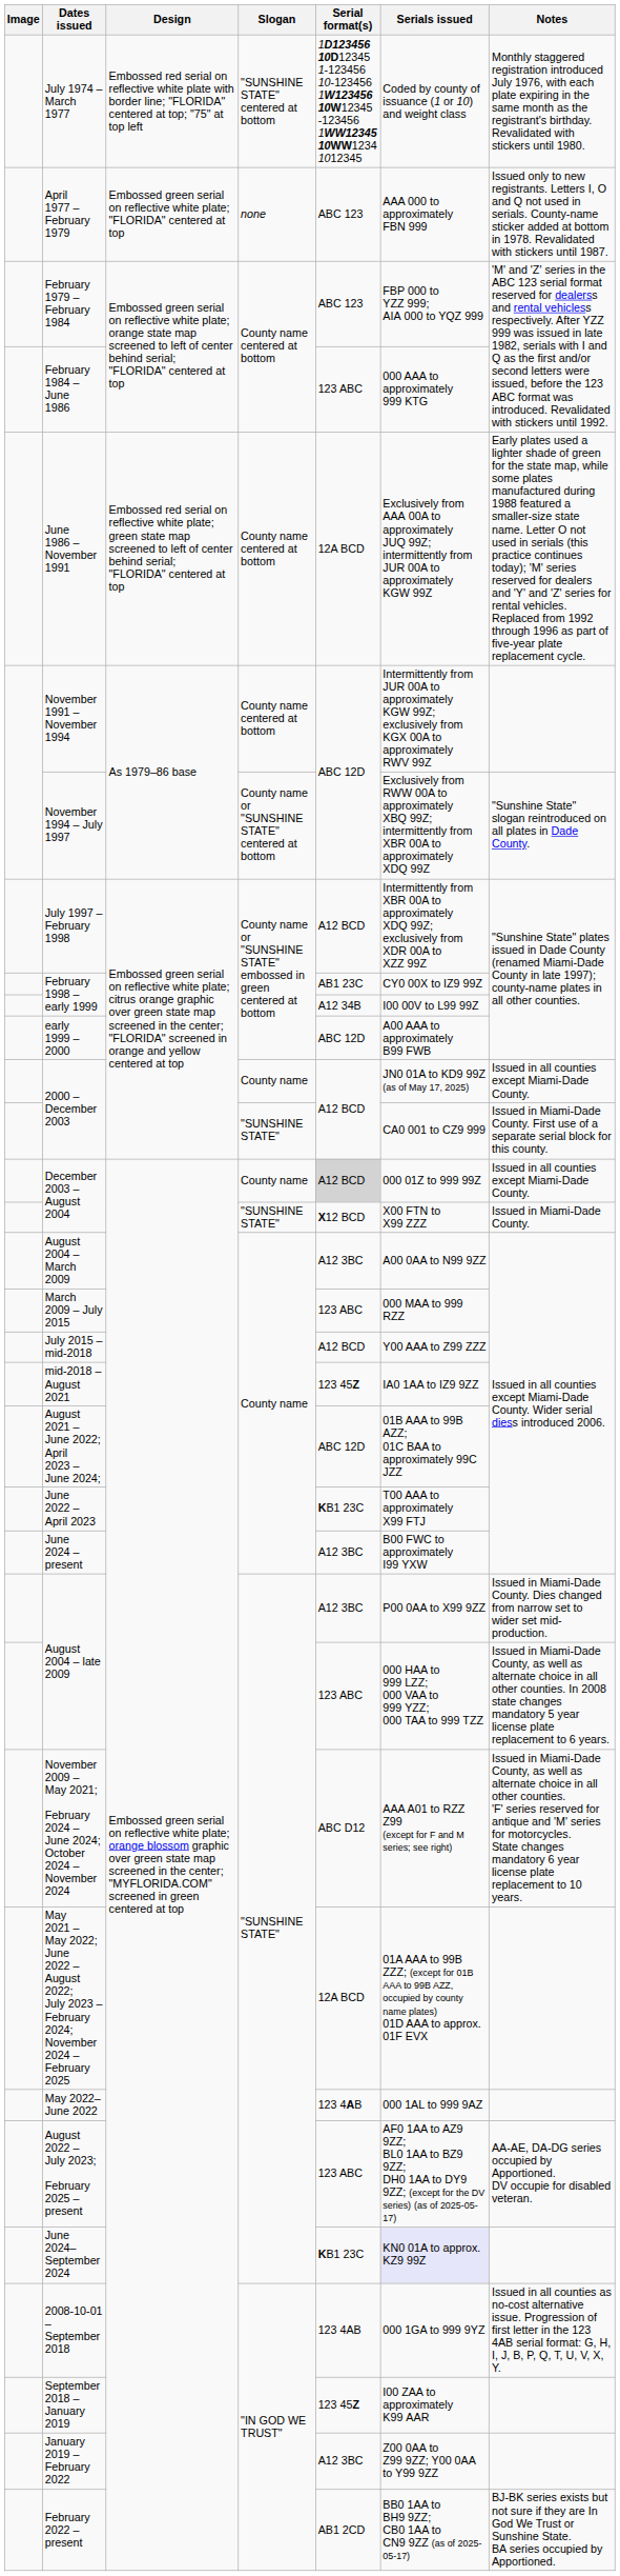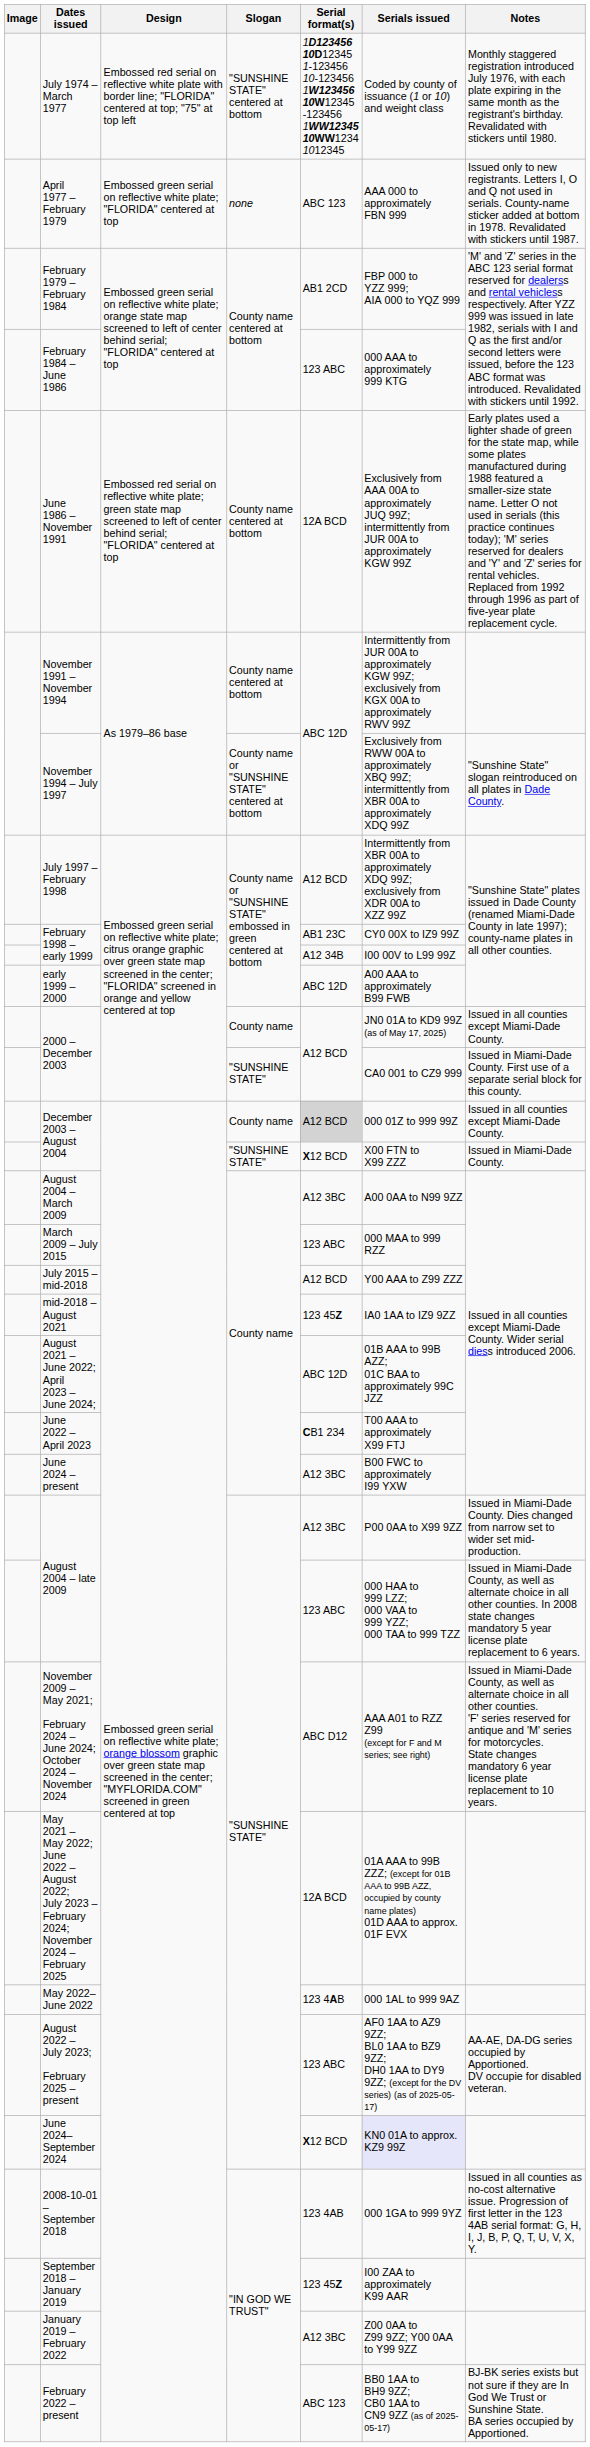February 1979 – February 1984 | Serial format(s): ABC 123 -> AB1 2CD
June 2022 – April 2023 | Serial format(s): KB1 23C -> CB1 234
June 2024–September 2024 | Serial format(s): KB1 23C -> X12 BCD
February 2022 –present | Serial format(s): AB1 2CD -> ABC 123
